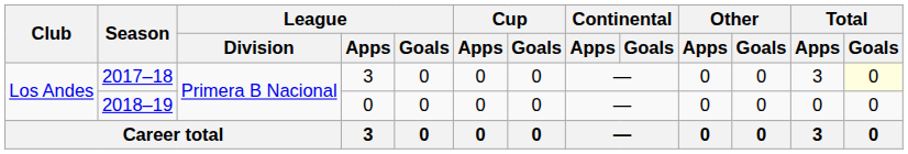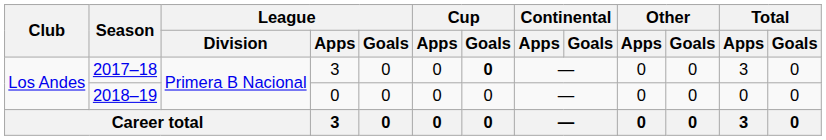2017–18 | Cup / Goals: normal -> bold
2017–18 | Total / Goals: lightyellow background -> no background
